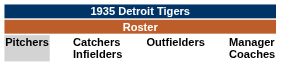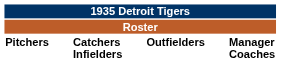Pitchers | column 1: lightgrey background -> no background
